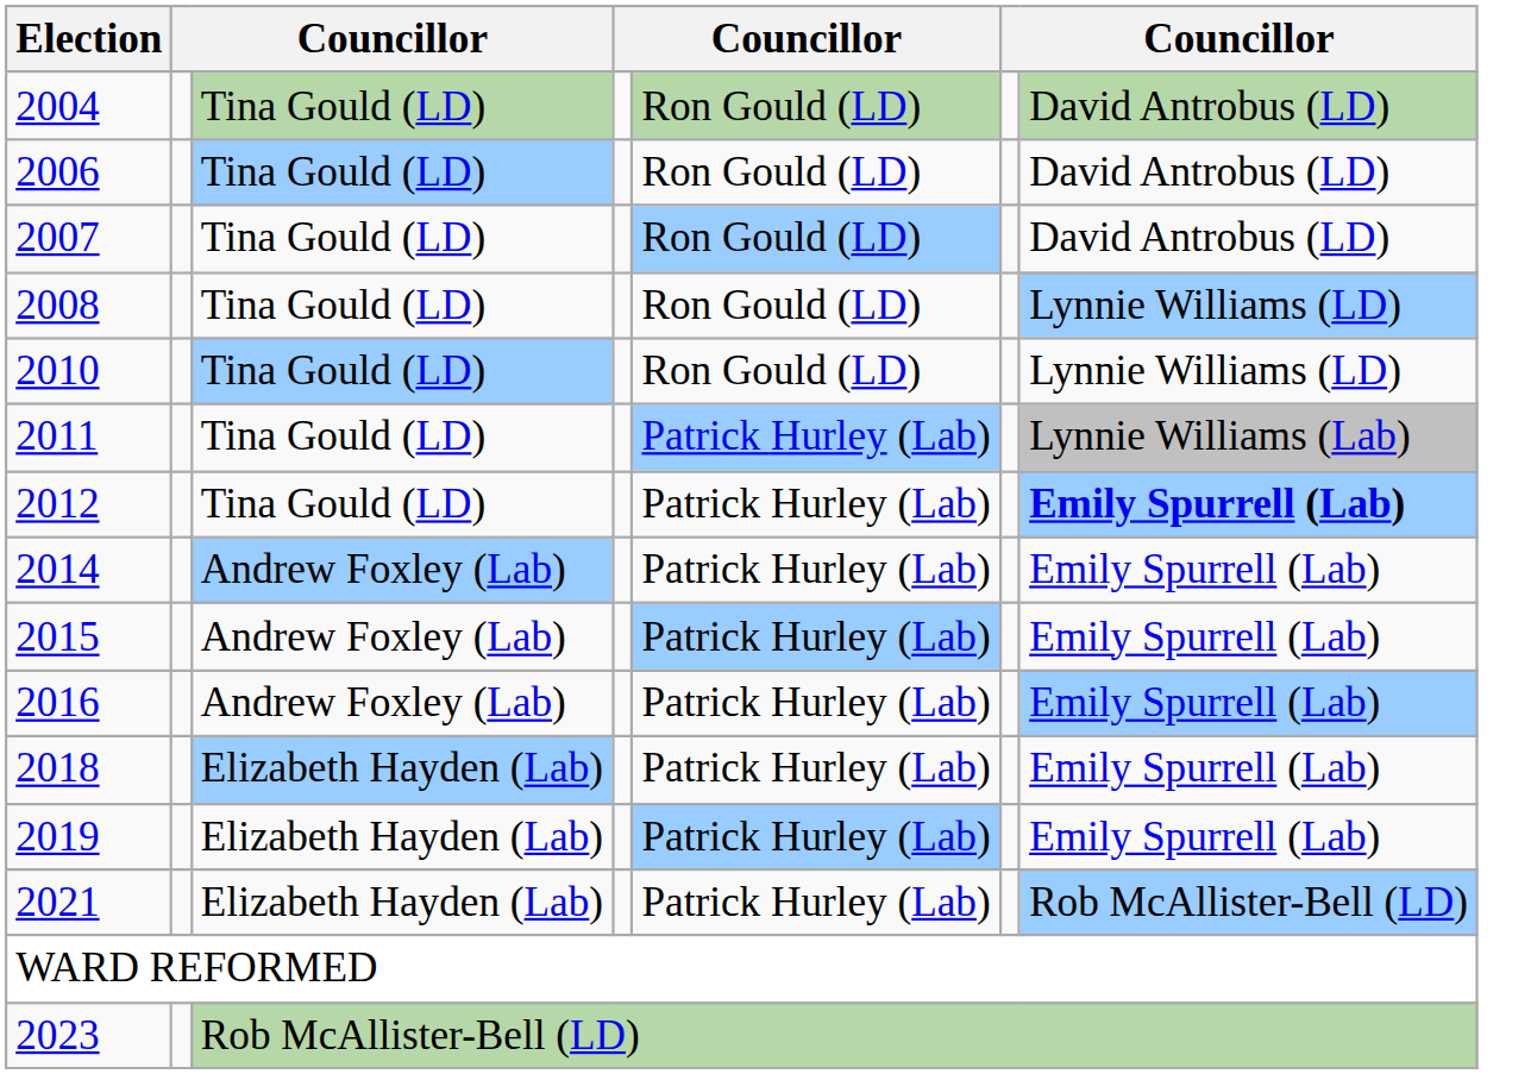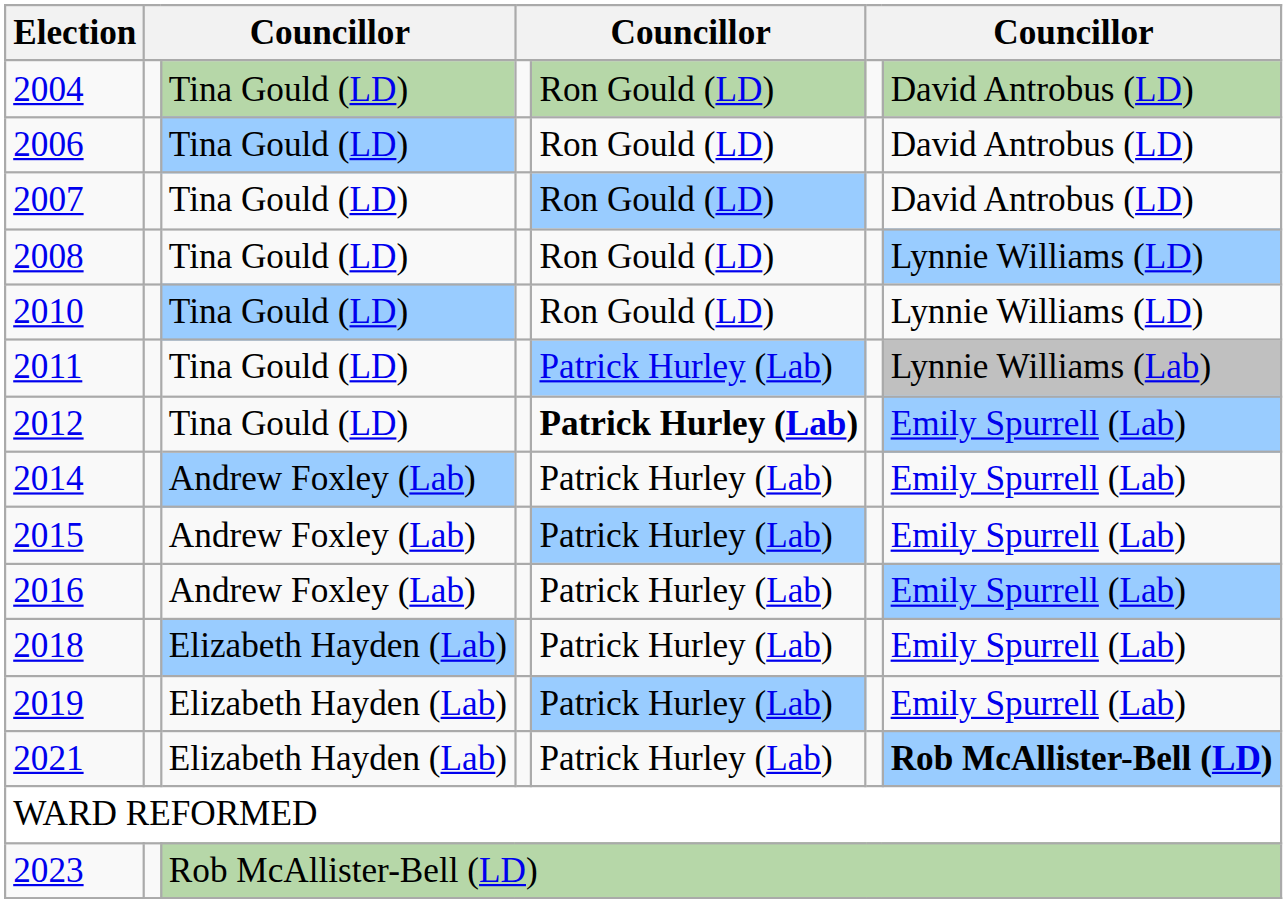2012 | column 5: normal -> bold
2012 | column 7: bold -> normal
2021 | column 7: normal -> bold
